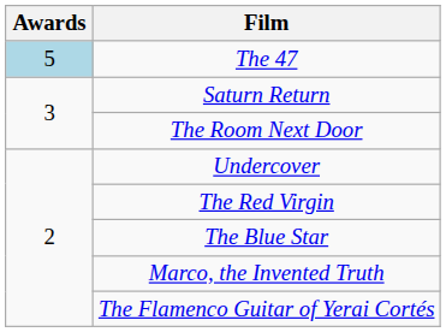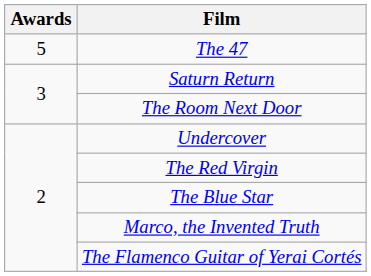The 47 | Awards: lightblue background -> no background
